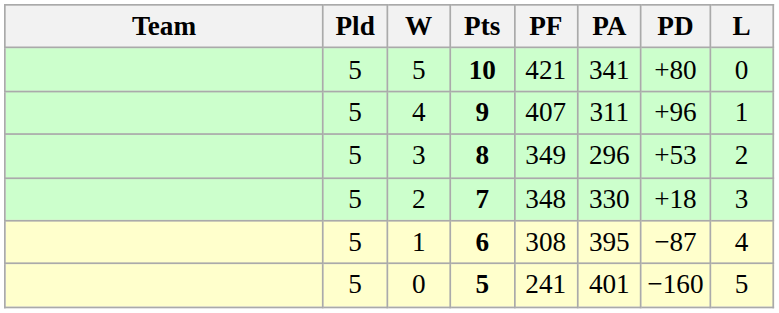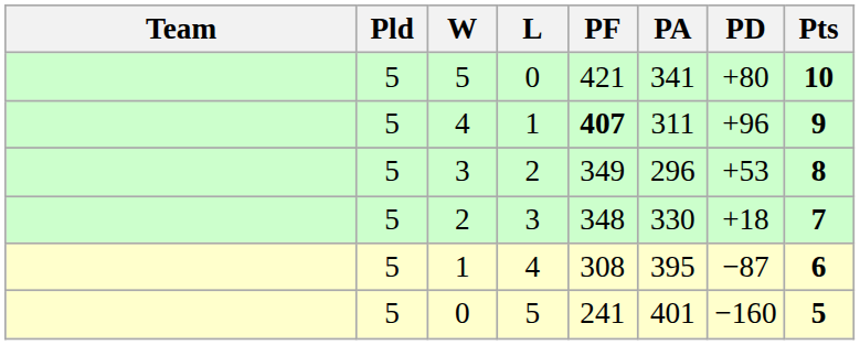columns swapped: L <-> Pts
row 3 | PF: normal -> bold
